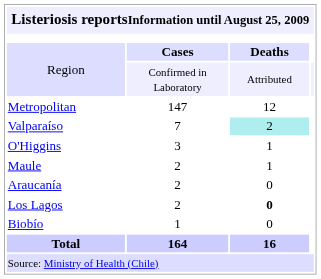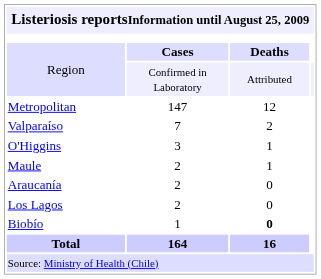Valparaíso | column 3: paleturquoise background -> no background
Los Lagos | column 3: bold -> normal
Biobío | column 3: normal -> bold
